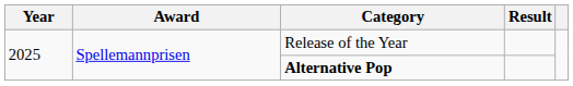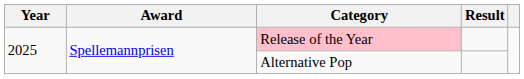Release of the Year | Category: no background -> pink background
Alternative Pop | Category: bold -> normal
